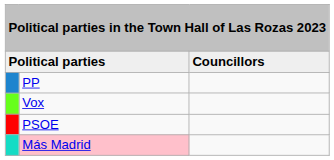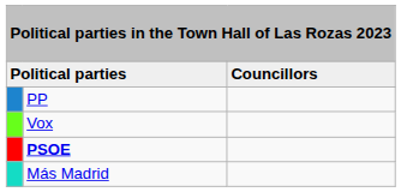PSOE | column 2: normal -> bold
Más Madrid | column 2: pink background -> no background
